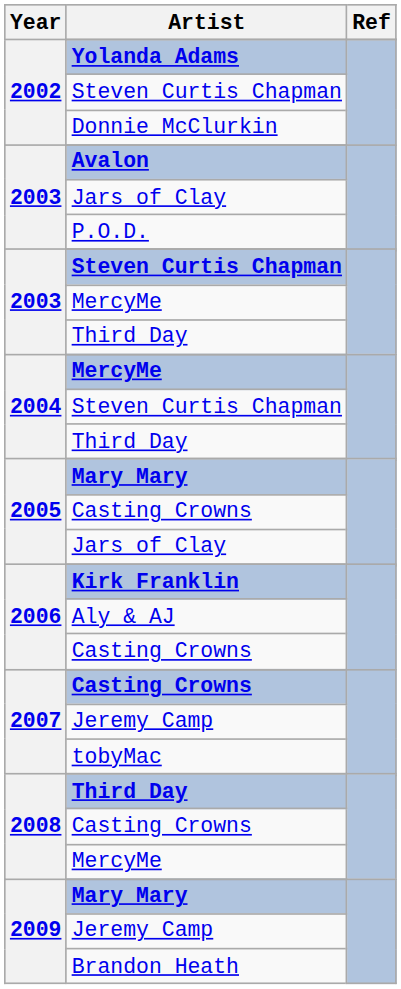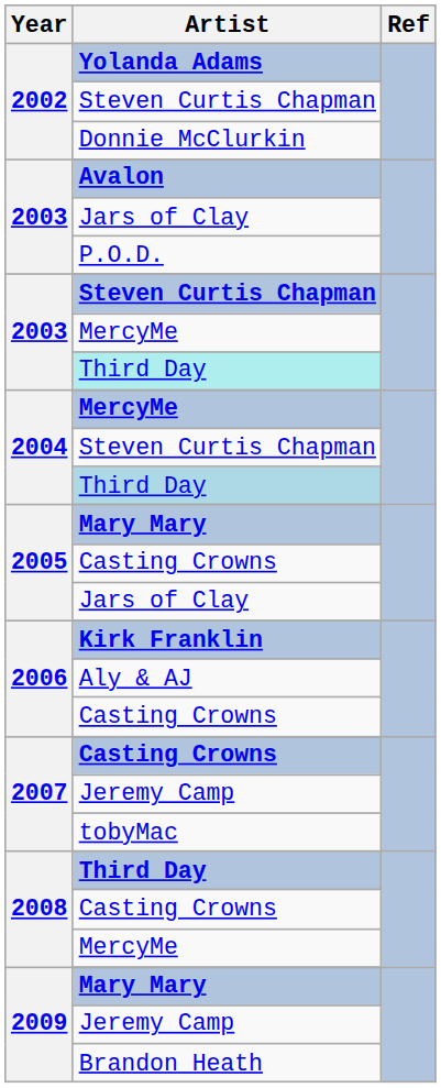2003 / Third Day | Artist: no background -> paleturquoise background
2004 / Third Day | Artist: no background -> lightblue background
